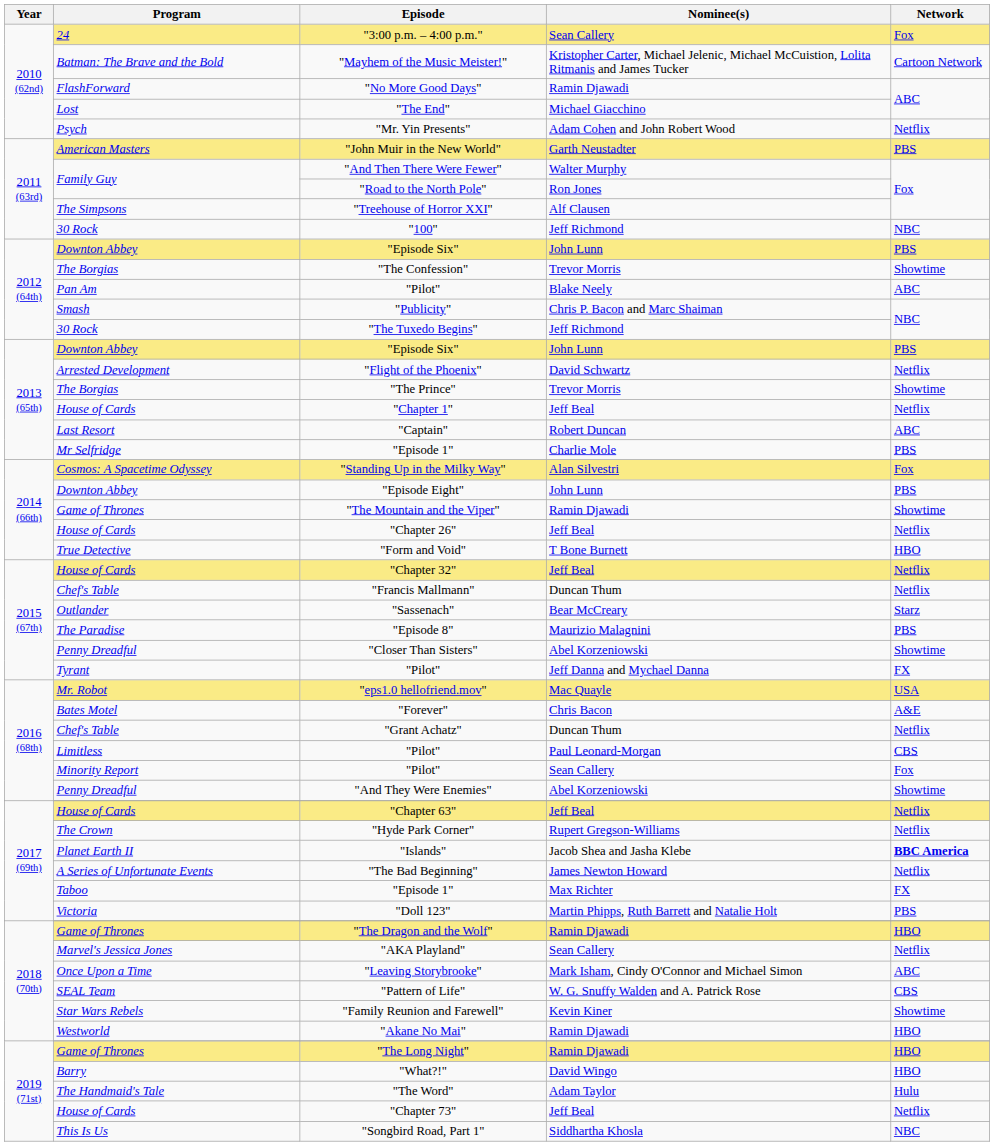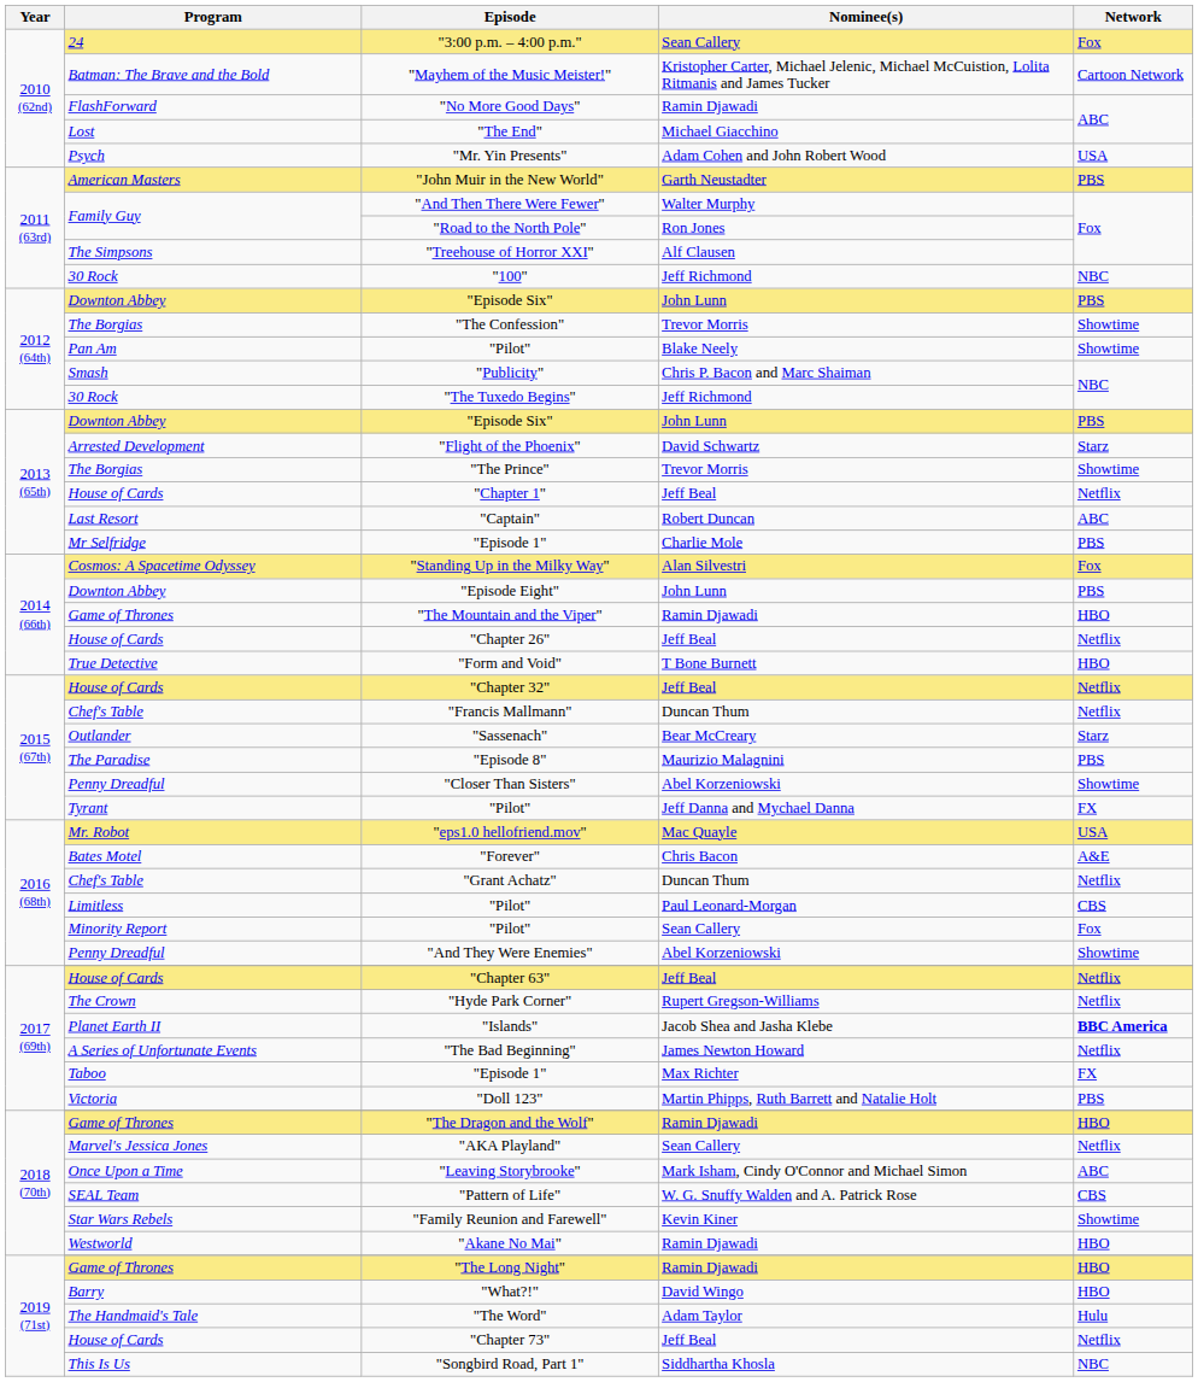"Mr. Yin Presents" | Network: Netflix -> USA
2012 (64th) / "Pilot" | Network: ABC -> Showtime
"Flight of the Phoenix" | Network: Netflix -> Starz
"The Mountain and the Viper" | Network: Showtime -> HBO
